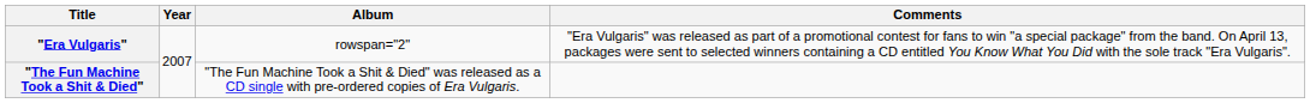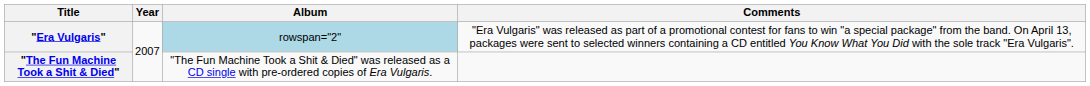"Era Vulgaris" | Album: no background -> lightblue background
